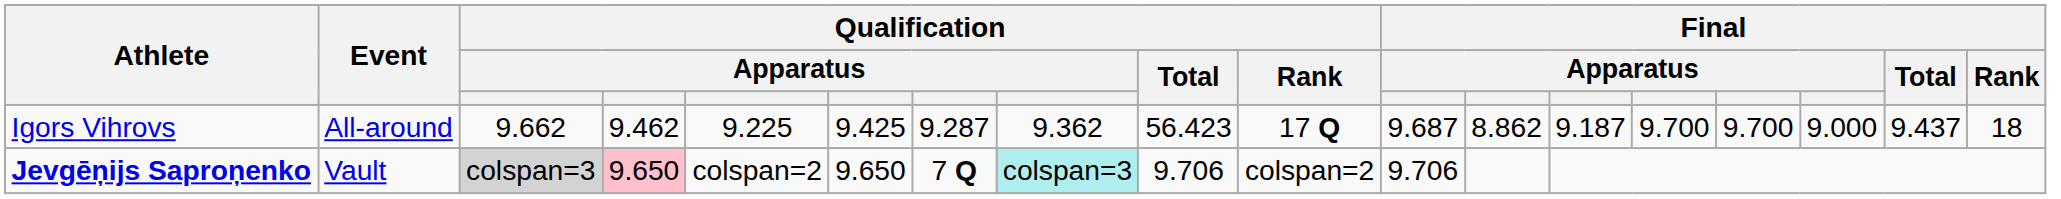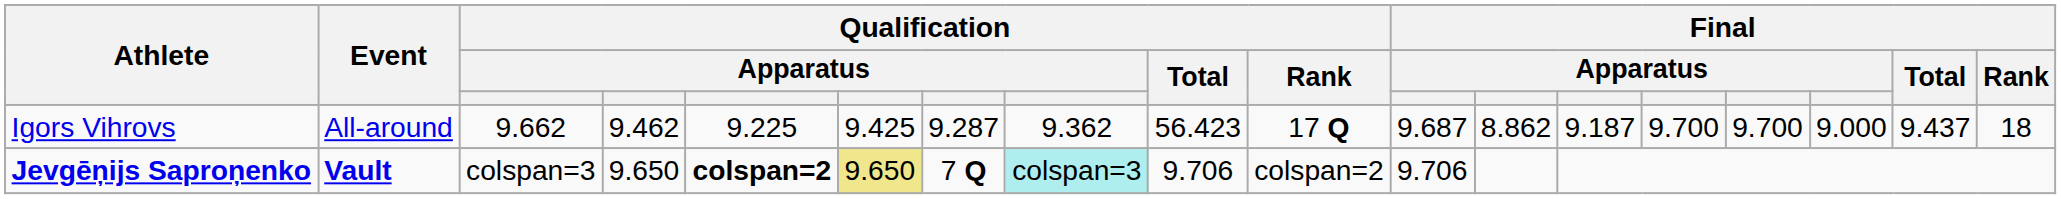Jevgēņijs Saproņenko | Event: normal -> bold
Jevgēņijs Saproņenko | column 3: lightgrey background -> no background
Jevgēņijs Saproņenko | column 4: pink background -> no background
Jevgēņijs Saproņenko | column 5: normal -> bold
Jevgēņijs Saproņenko | column 6: no background -> khaki background
